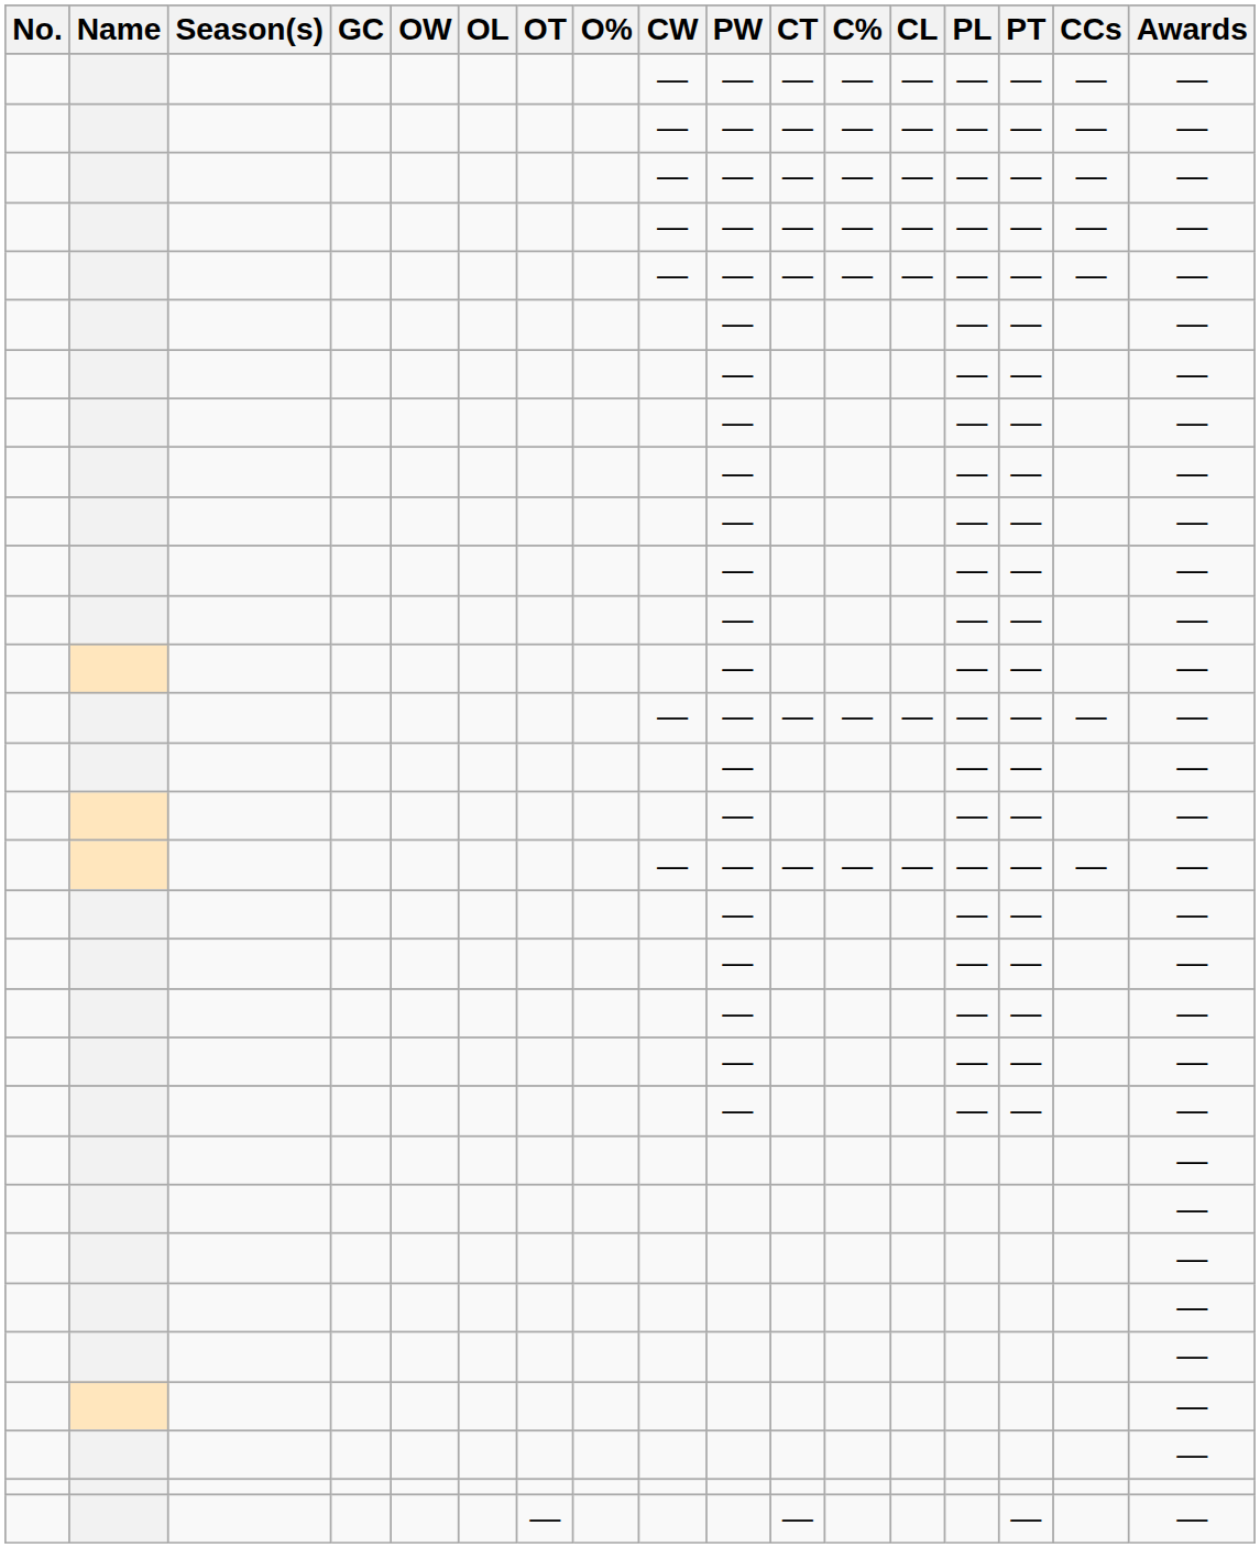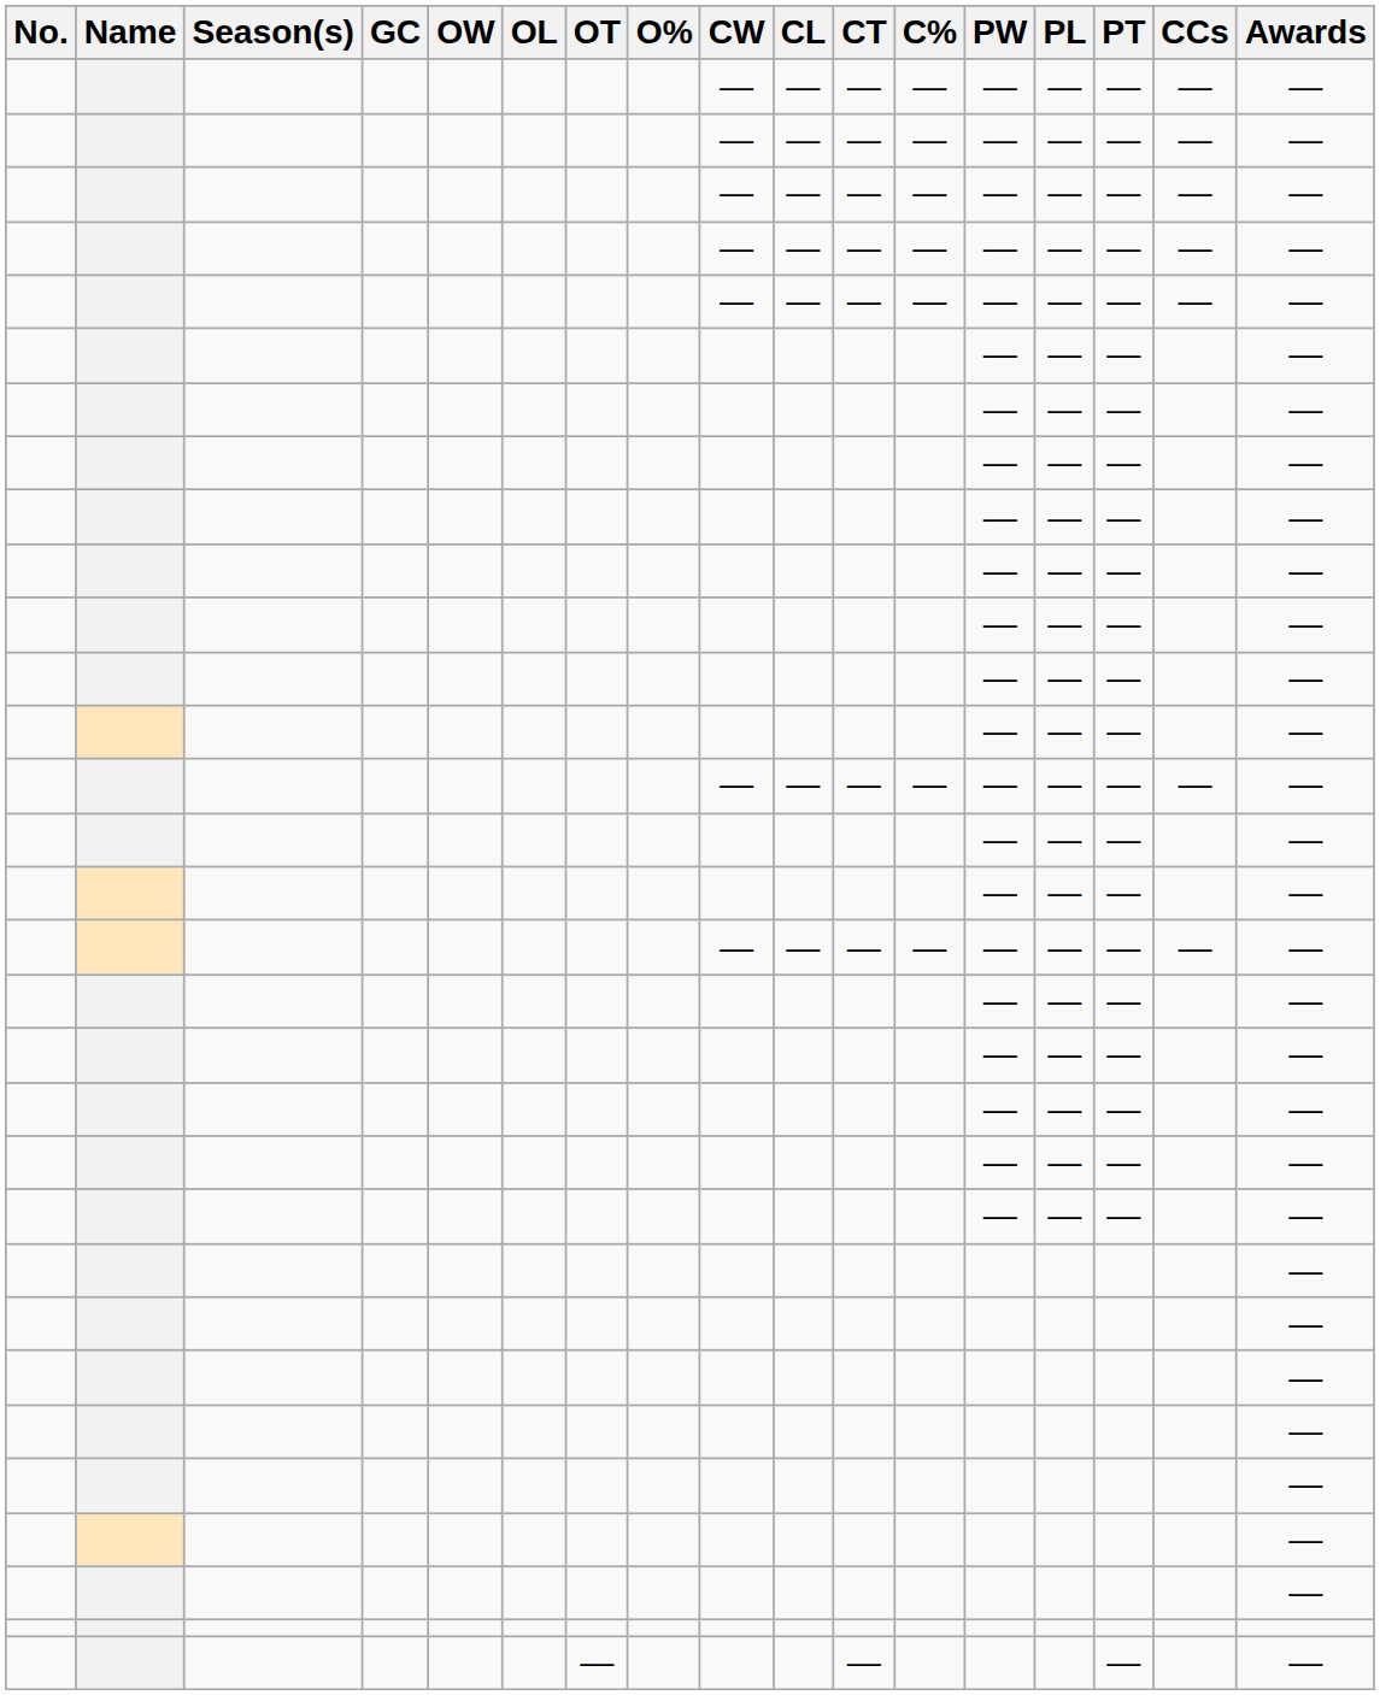columns swapped: CL <-> PW
